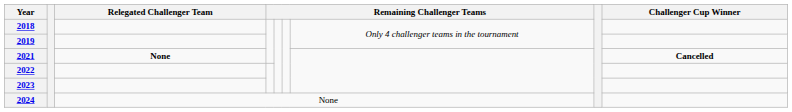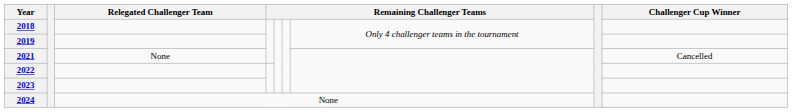2021 | Relegated Challenger Team: bold -> normal
2021 | Challenger Cup Winner: bold -> normal
